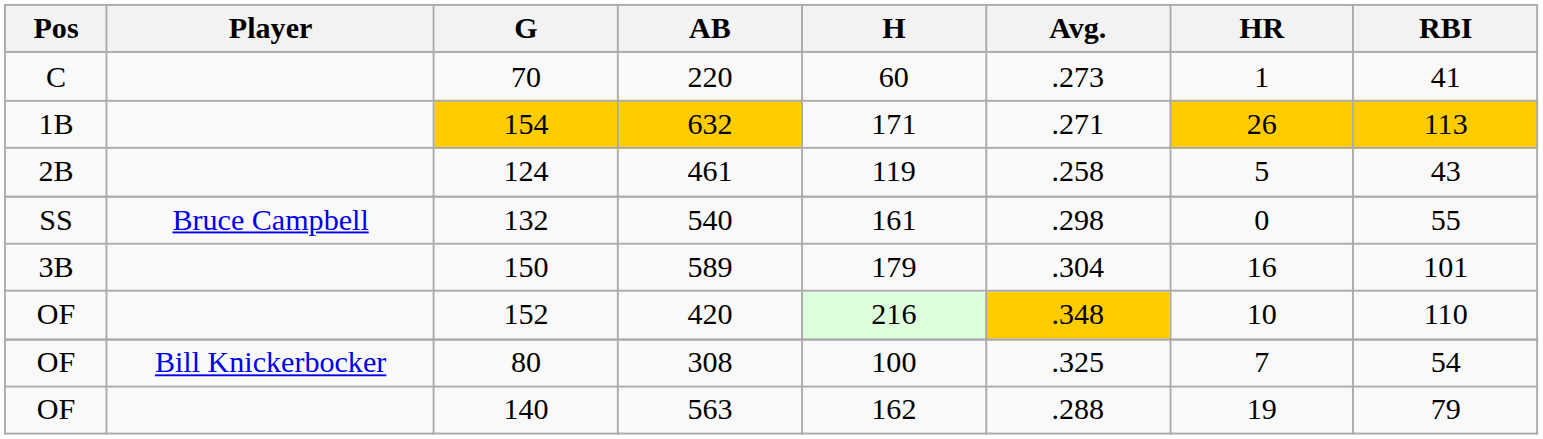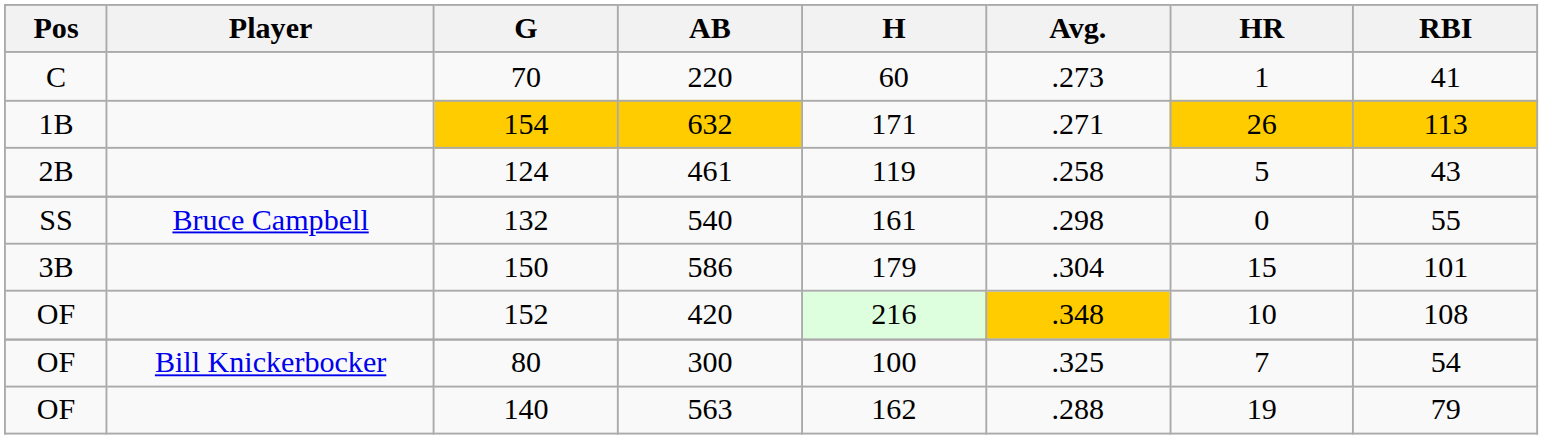150 | AB: 589 -> 586
150 | HR: 16 -> 15
152 | RBI: 110 -> 108
80 | AB: 308 -> 300
